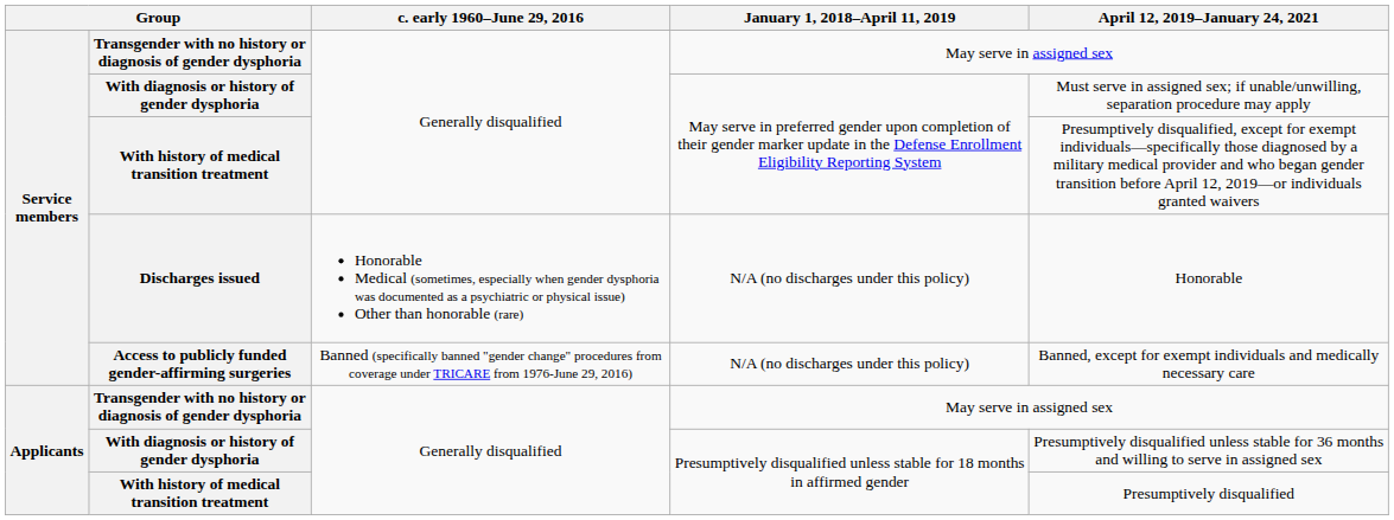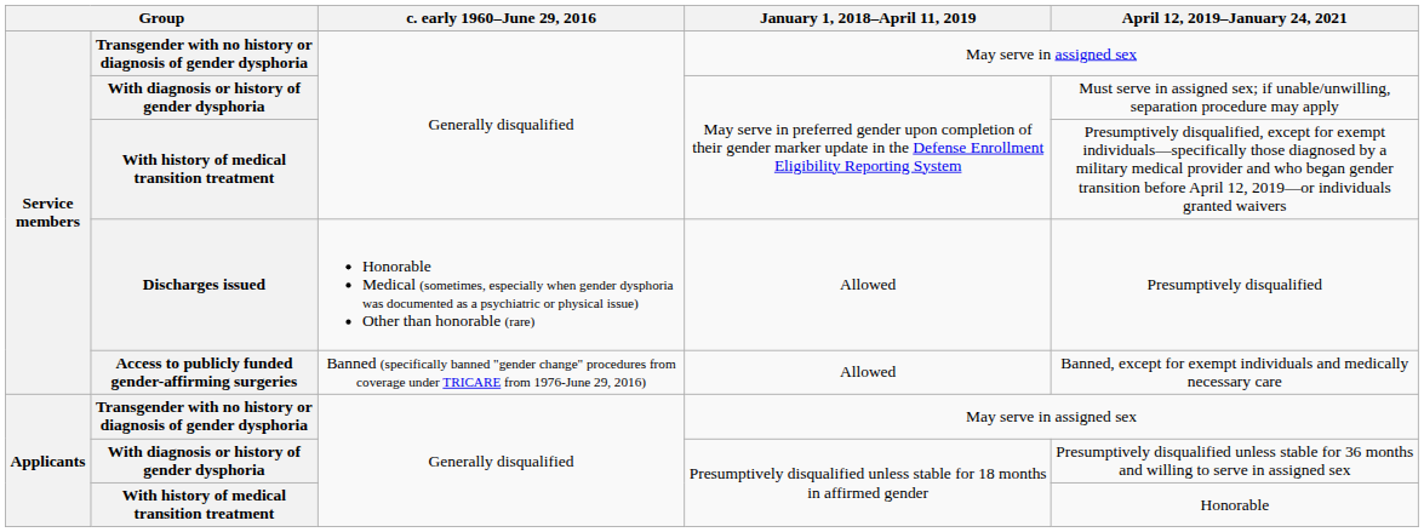Discharges issued | January 1, 2018–April 11, 2019: N/A (no discharges under this policy) -> Allowed
Discharges issued | April 12, 2019–January 24, 2021: Honorable -> Presumptively disqualified
Access to publicly funded gender-affirming surgeries | January 1, 2018–April 11, 2019: N/A (no discharges under this policy) -> Allowed
Applicants / With history of medical transition treatment | April 12, 2019–January 24, 2021: Presumptively disqualified -> Honorable
